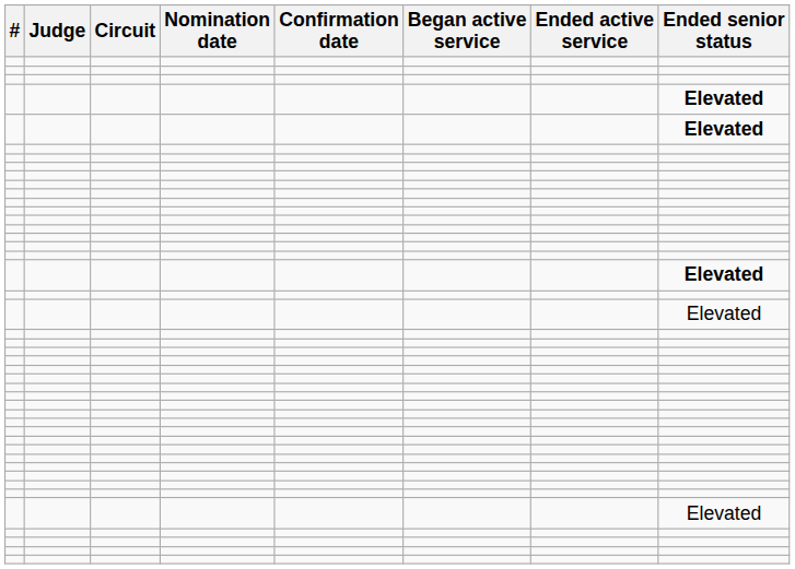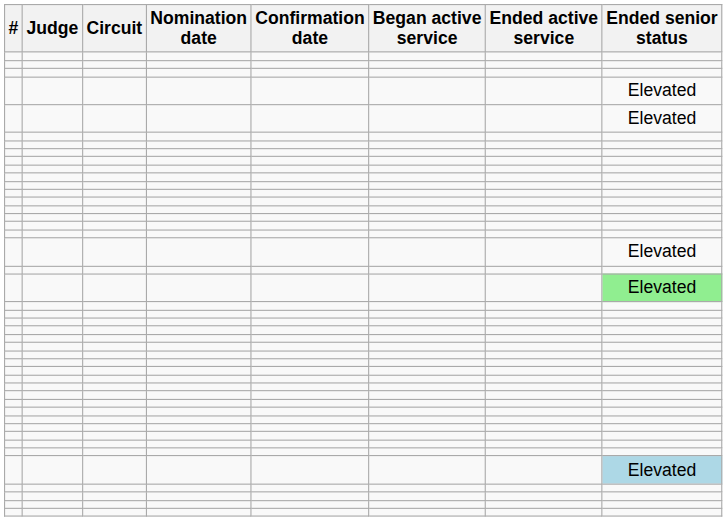row 5 | Ended senior status: bold -> normal
row 6 | Ended senior status: bold -> normal
row 20 | Ended senior status: bold -> normal
row 22 | Ended senior status: no background -> lightgreen background
row 42 | Ended senior status: no background -> lightblue background
